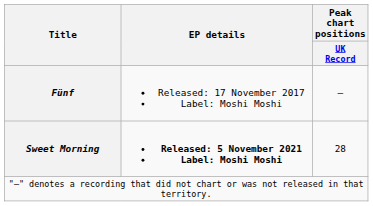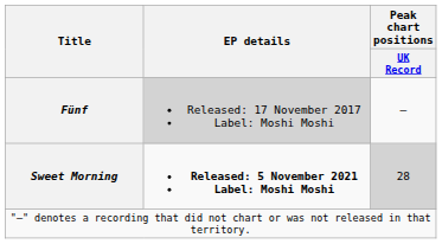Fünf | EP details: no background -> lightgrey background
Sweet Morning | Peak chart positions / UK Record: no background -> lightgrey background
